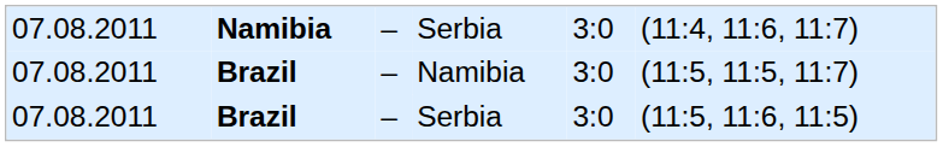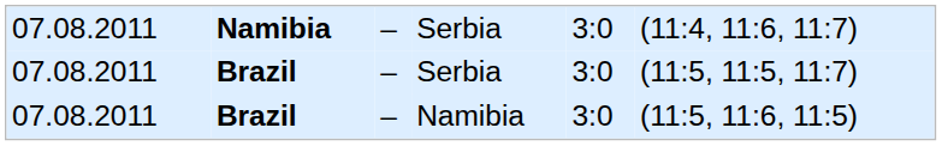row 2 | column 4: Namibia -> Serbia
row 3 | column 4: Serbia -> Namibia
